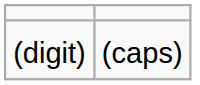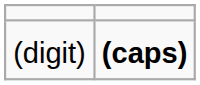(digit) | column 2: normal -> bold
